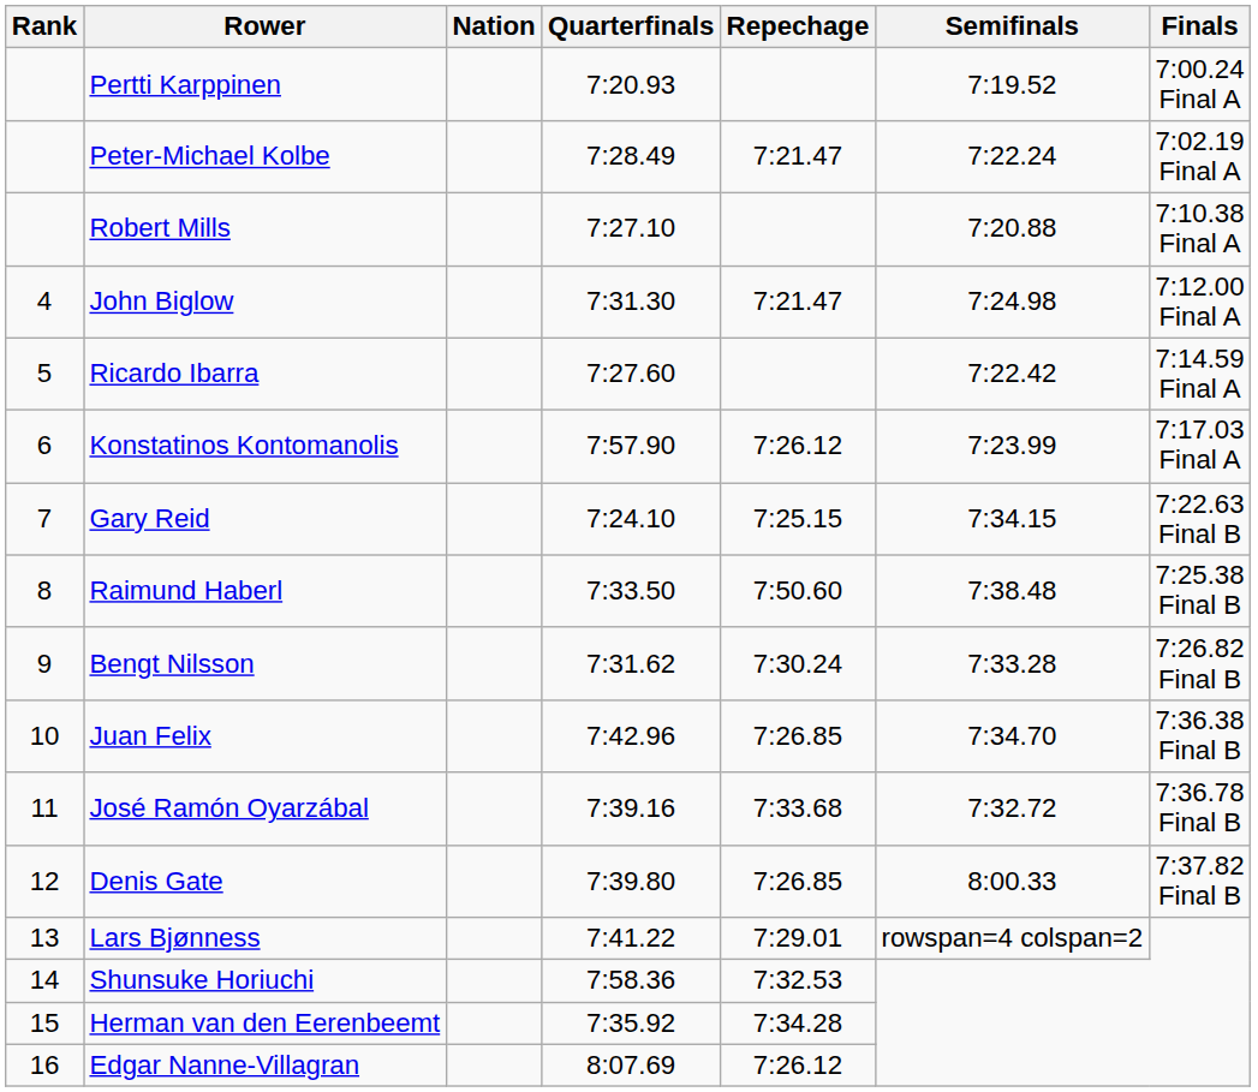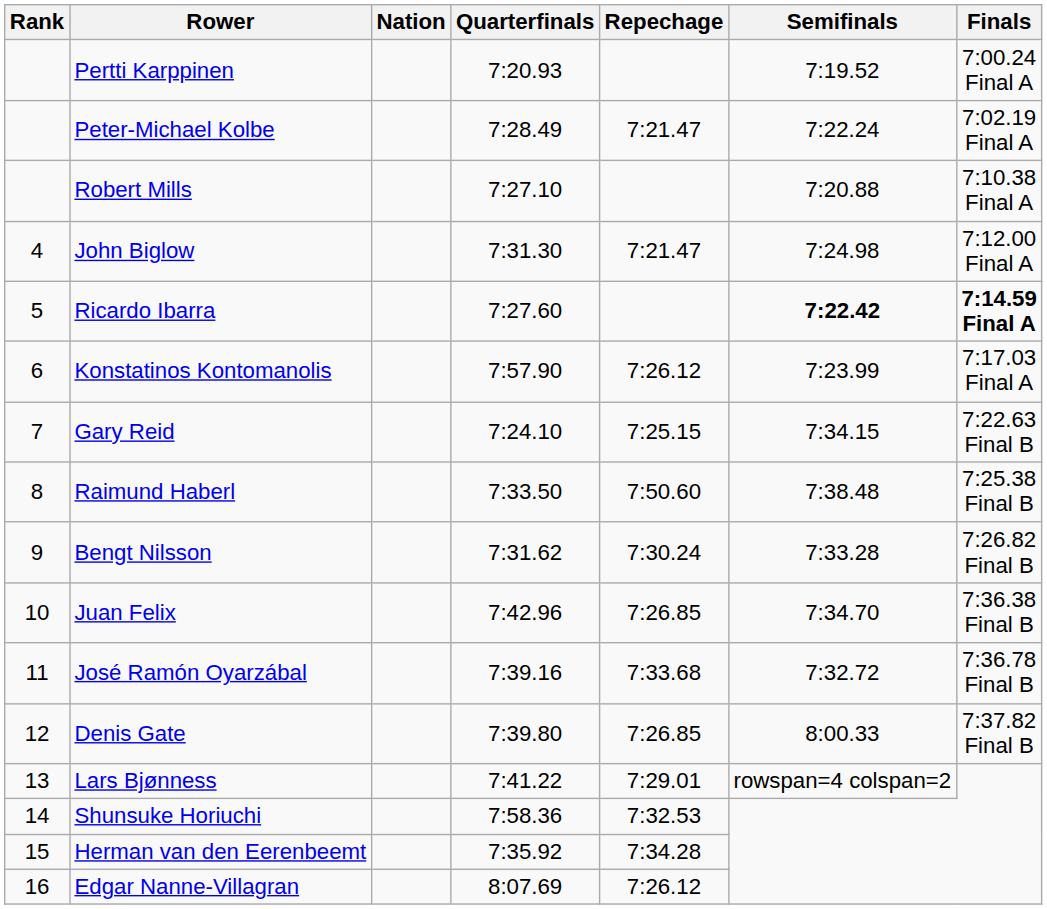Ricardo Ibarra | Semifinals: normal -> bold
Ricardo Ibarra | Finals: normal -> bold
